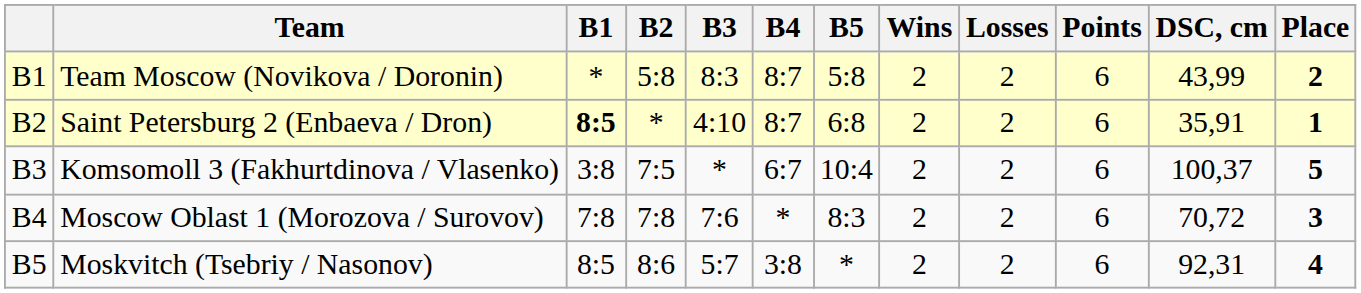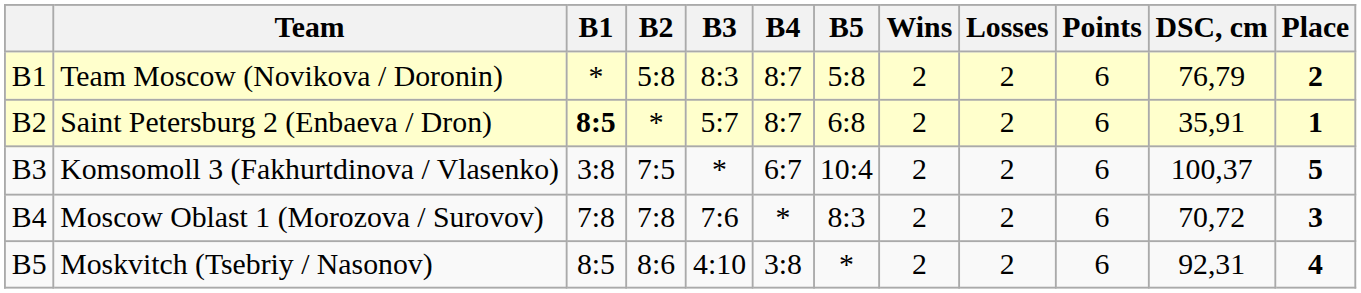Team Moscow (Novikova / Doronin) | DSC, cm: 43,99 -> 76,79
Saint Petersburg 2 (Enbaeva / Dron) | B3: 4:10 -> 5:7
Moskvitch (Tsebriy / Nasonov) | B3: 5:7 -> 4:10
